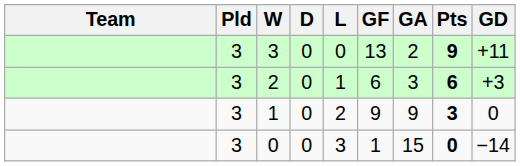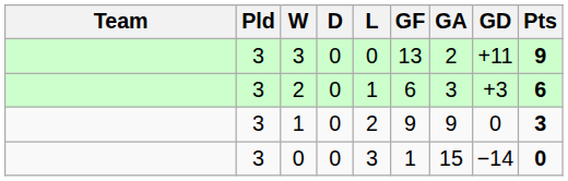columns swapped: GD <-> Pts
